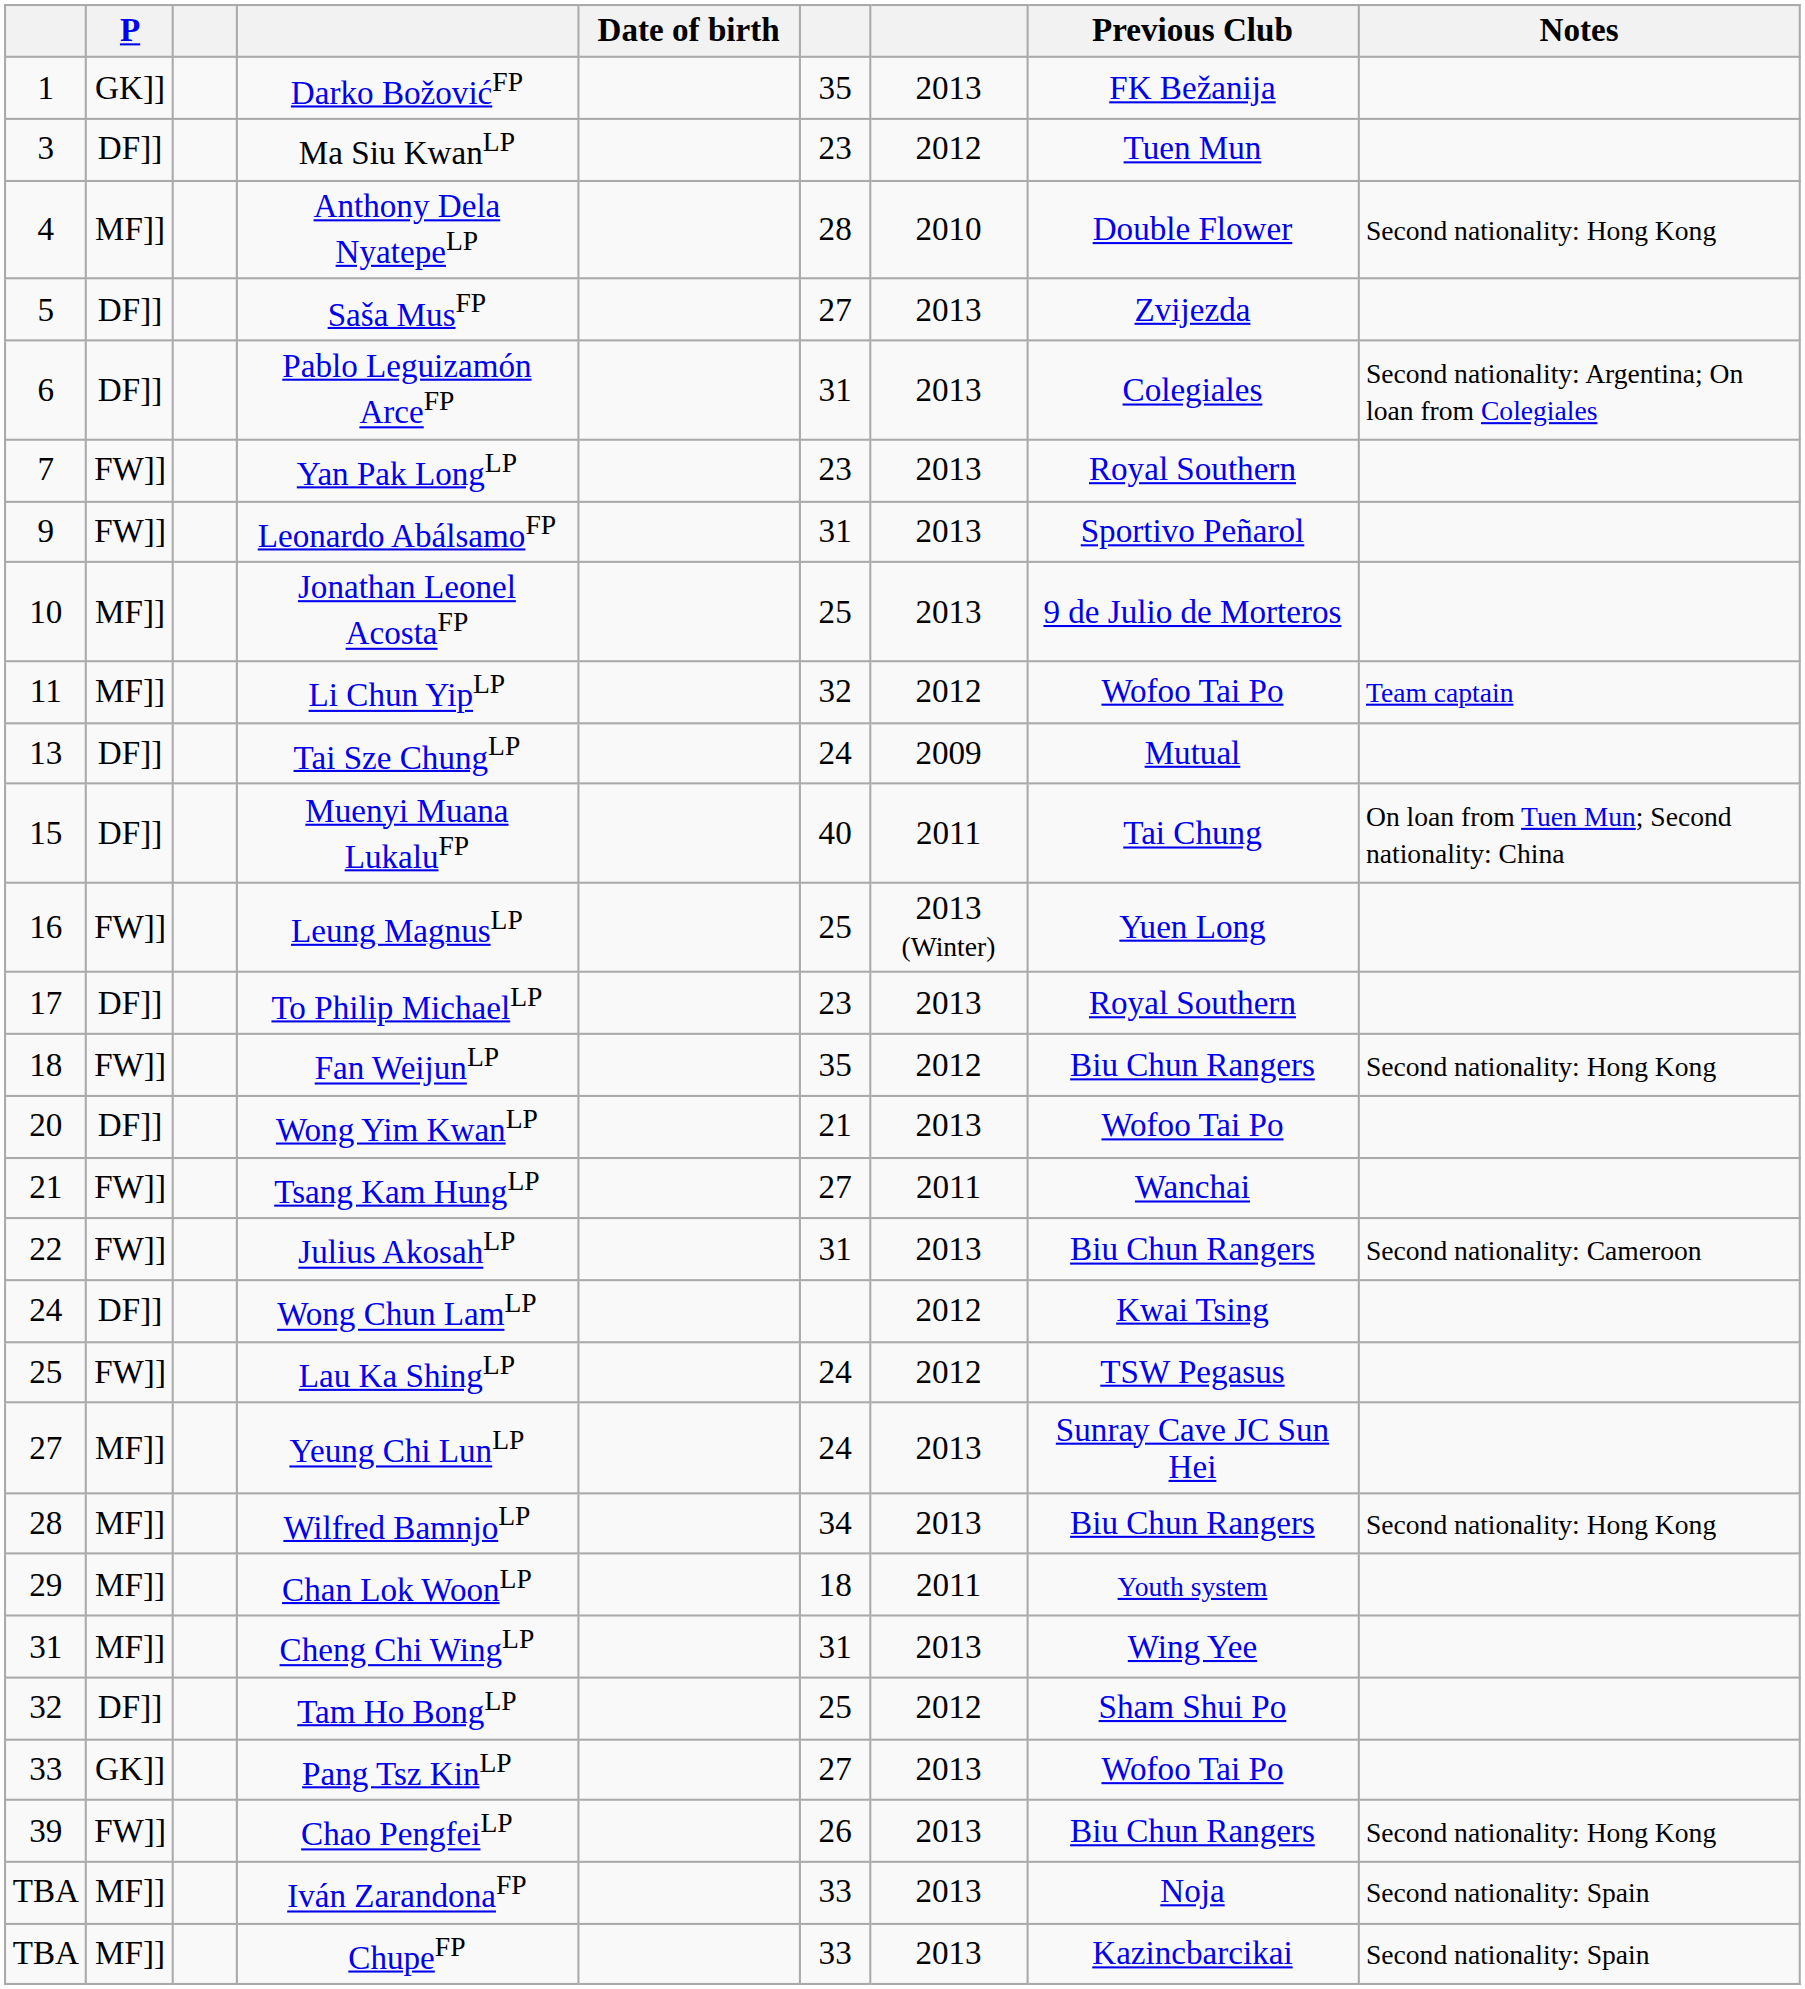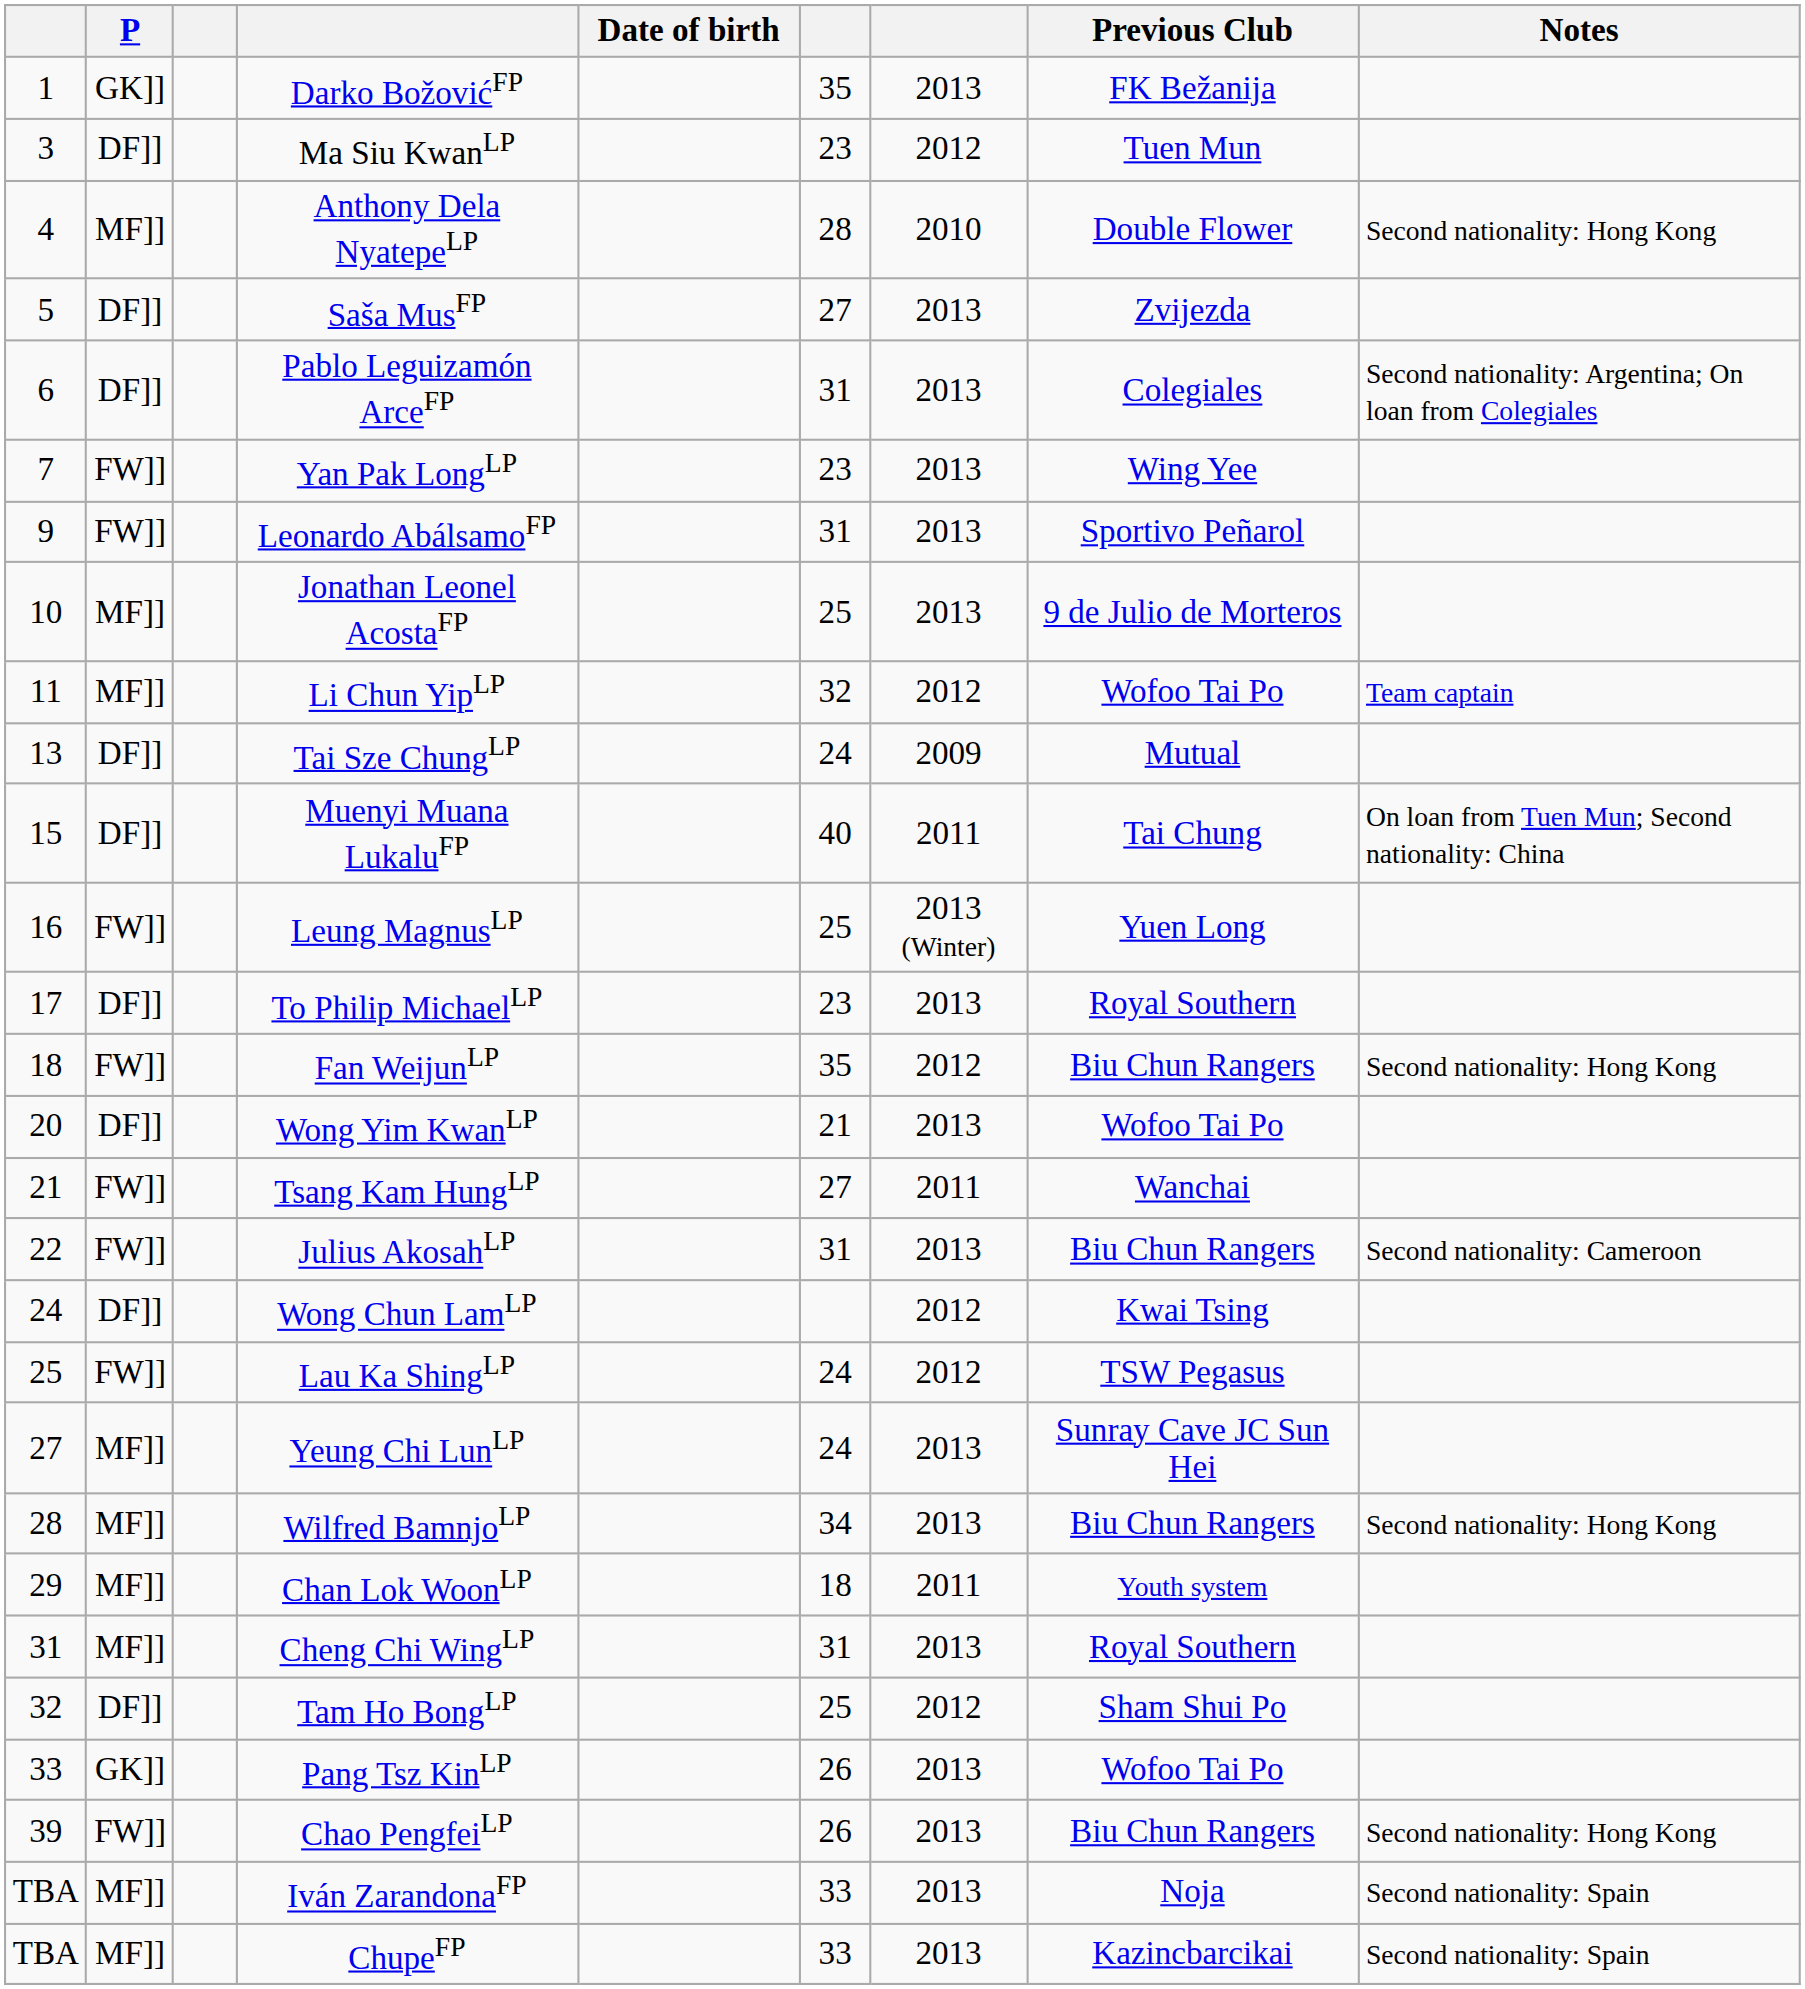Yan Pak LongLP | Previous Club: Royal Southern -> Wing Yee
Cheng Chi WingLP | Previous Club: Wing Yee -> Royal Southern
Pang Tsz KinLP | column 6: 27 -> 26
